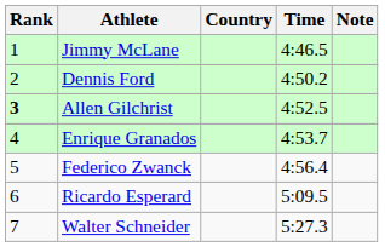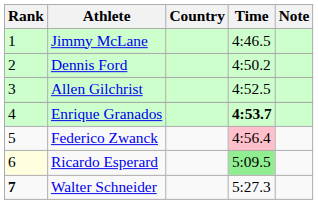Allen Gilchrist | Rank: bold -> normal
Enrique Granados | Time: normal -> bold
Federico Zwanck | Time: no background -> pink background
Ricardo Esperard | Rank: no background -> lightyellow background
Ricardo Esperard | Time: no background -> lightgreen background
Walter Schneider | Rank: normal -> bold
